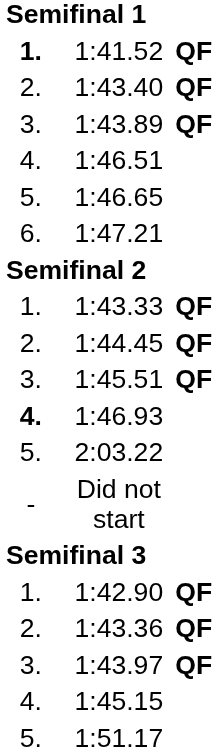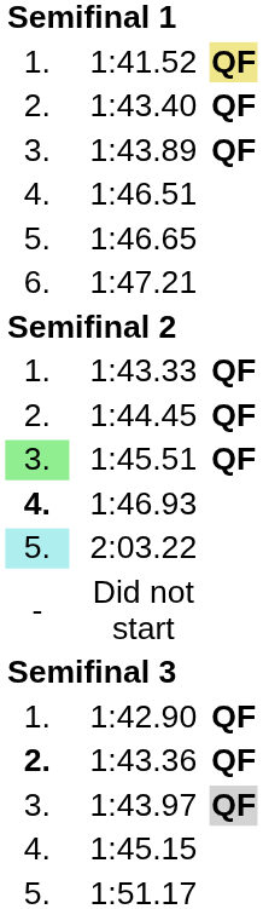1:41.52 | column 1: bold -> normal
1:41.52 | column 3: no background -> khaki background
1:45.51 | column 1: no background -> lightgreen background
2:03.22 | column 1: no background -> paleturquoise background
1:43.36 | column 1: normal -> bold
1:43.97 | column 3: no background -> lightgrey background
